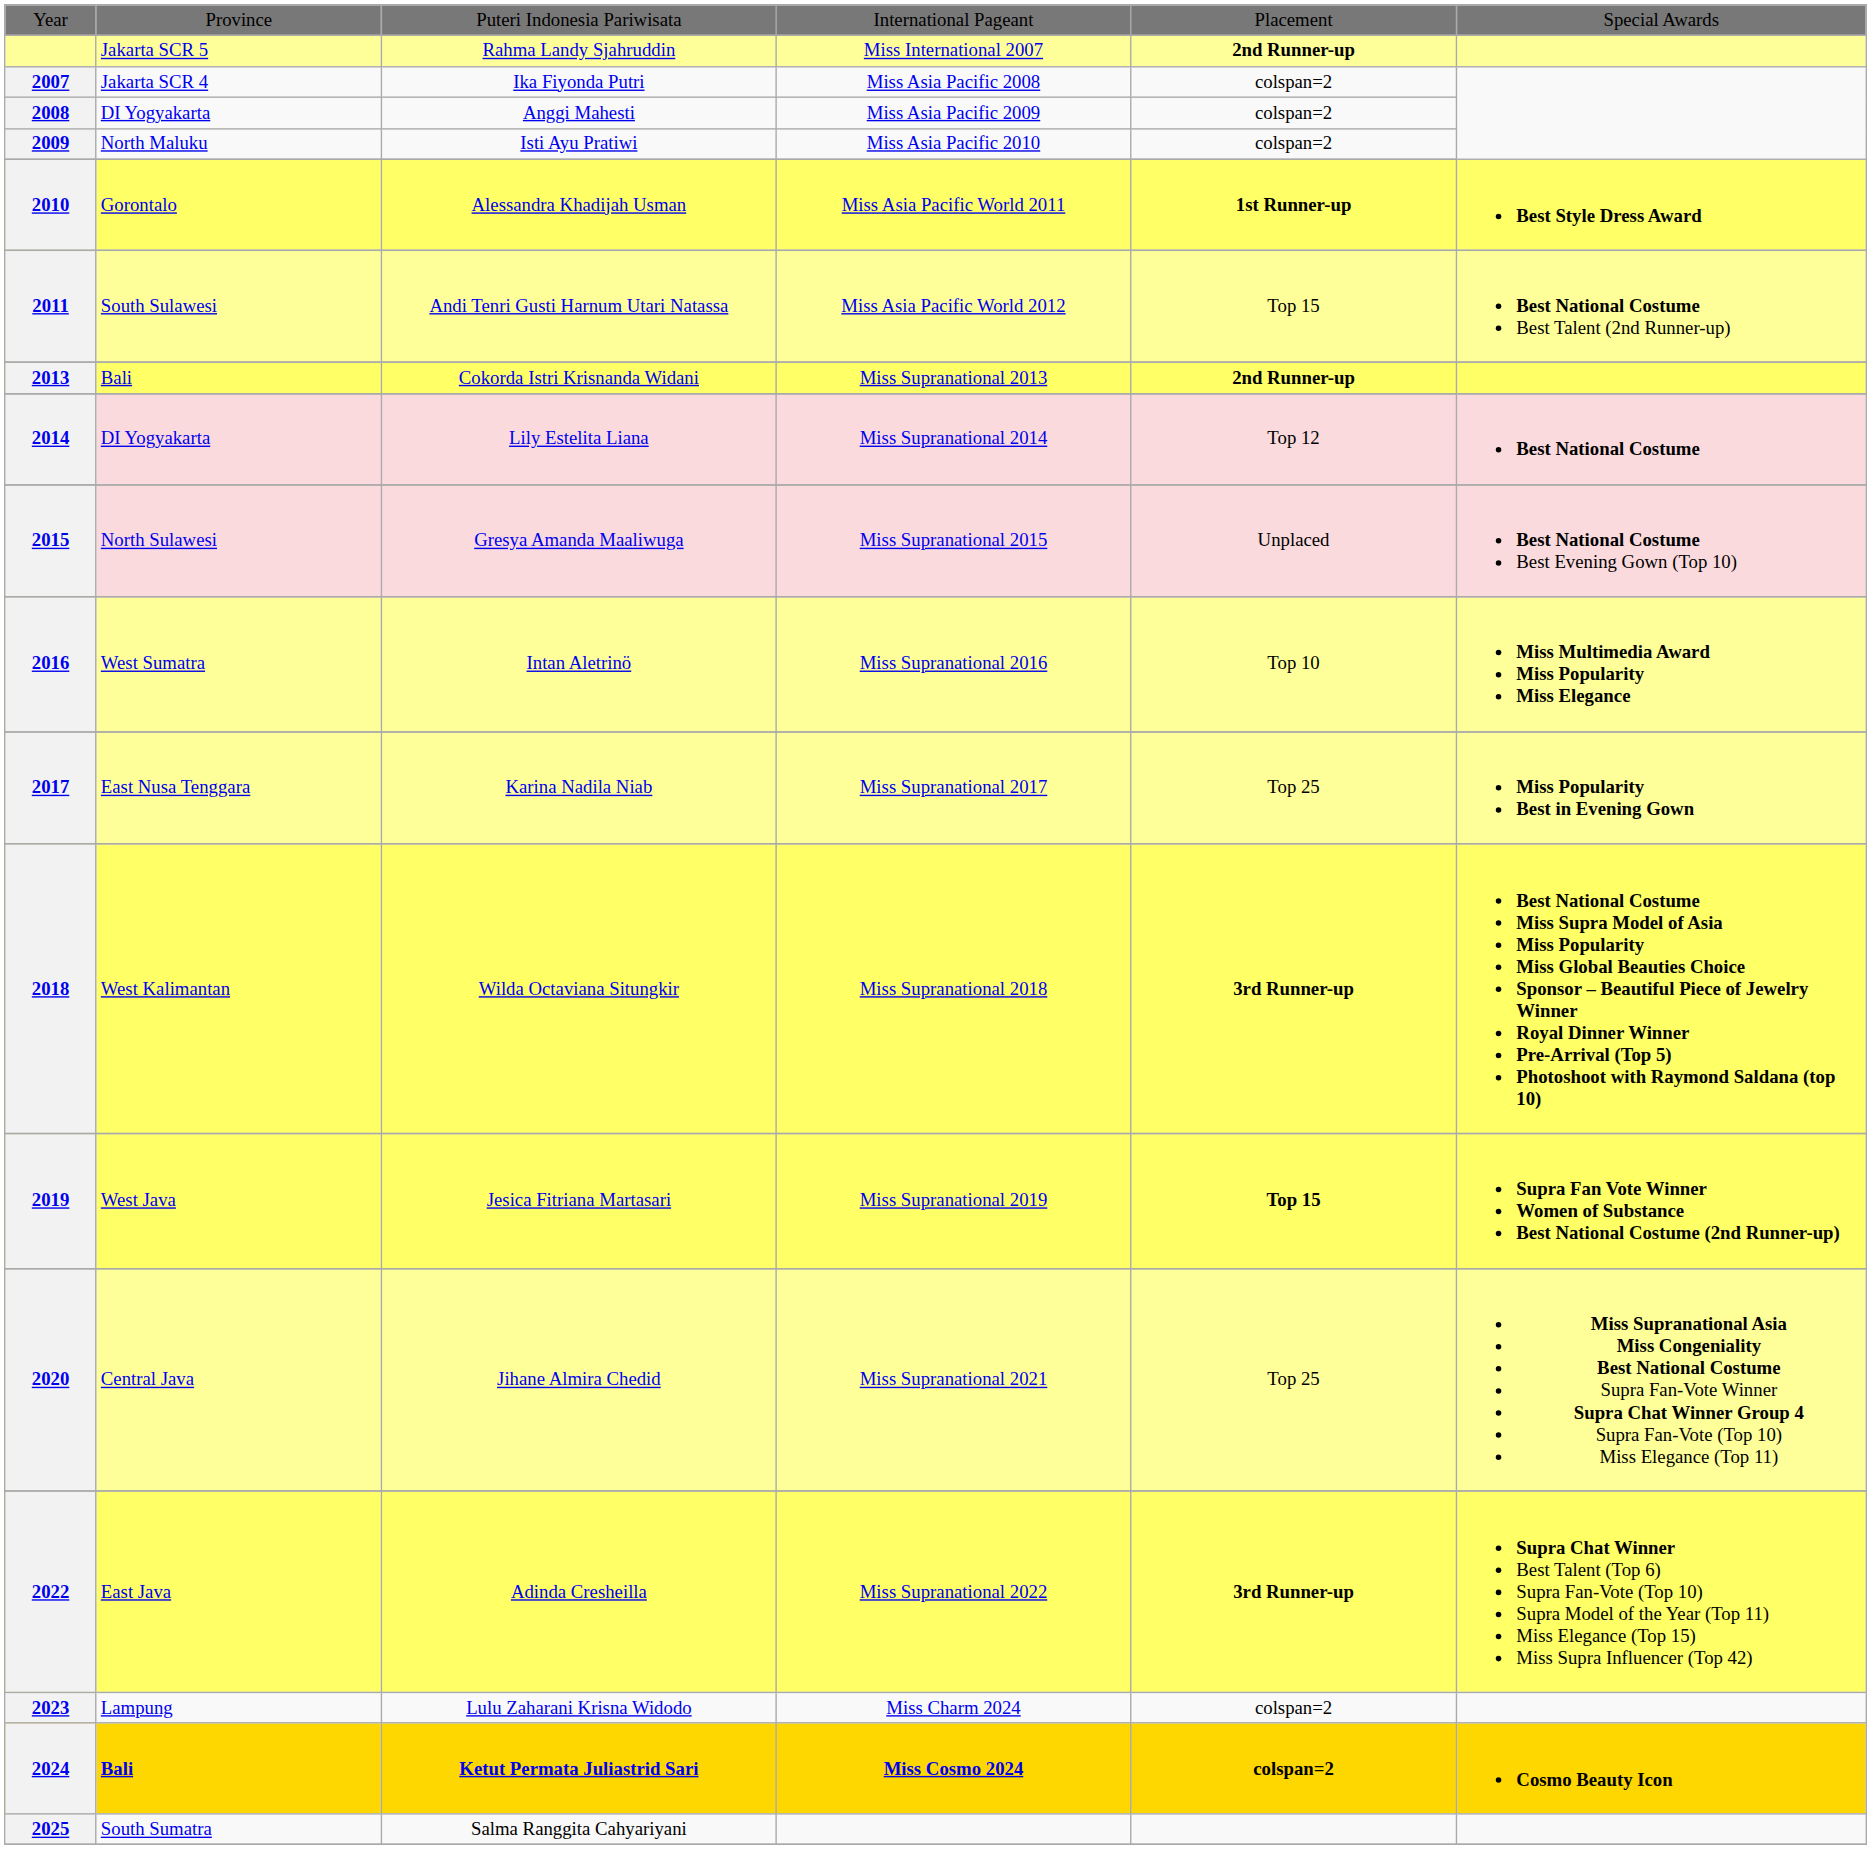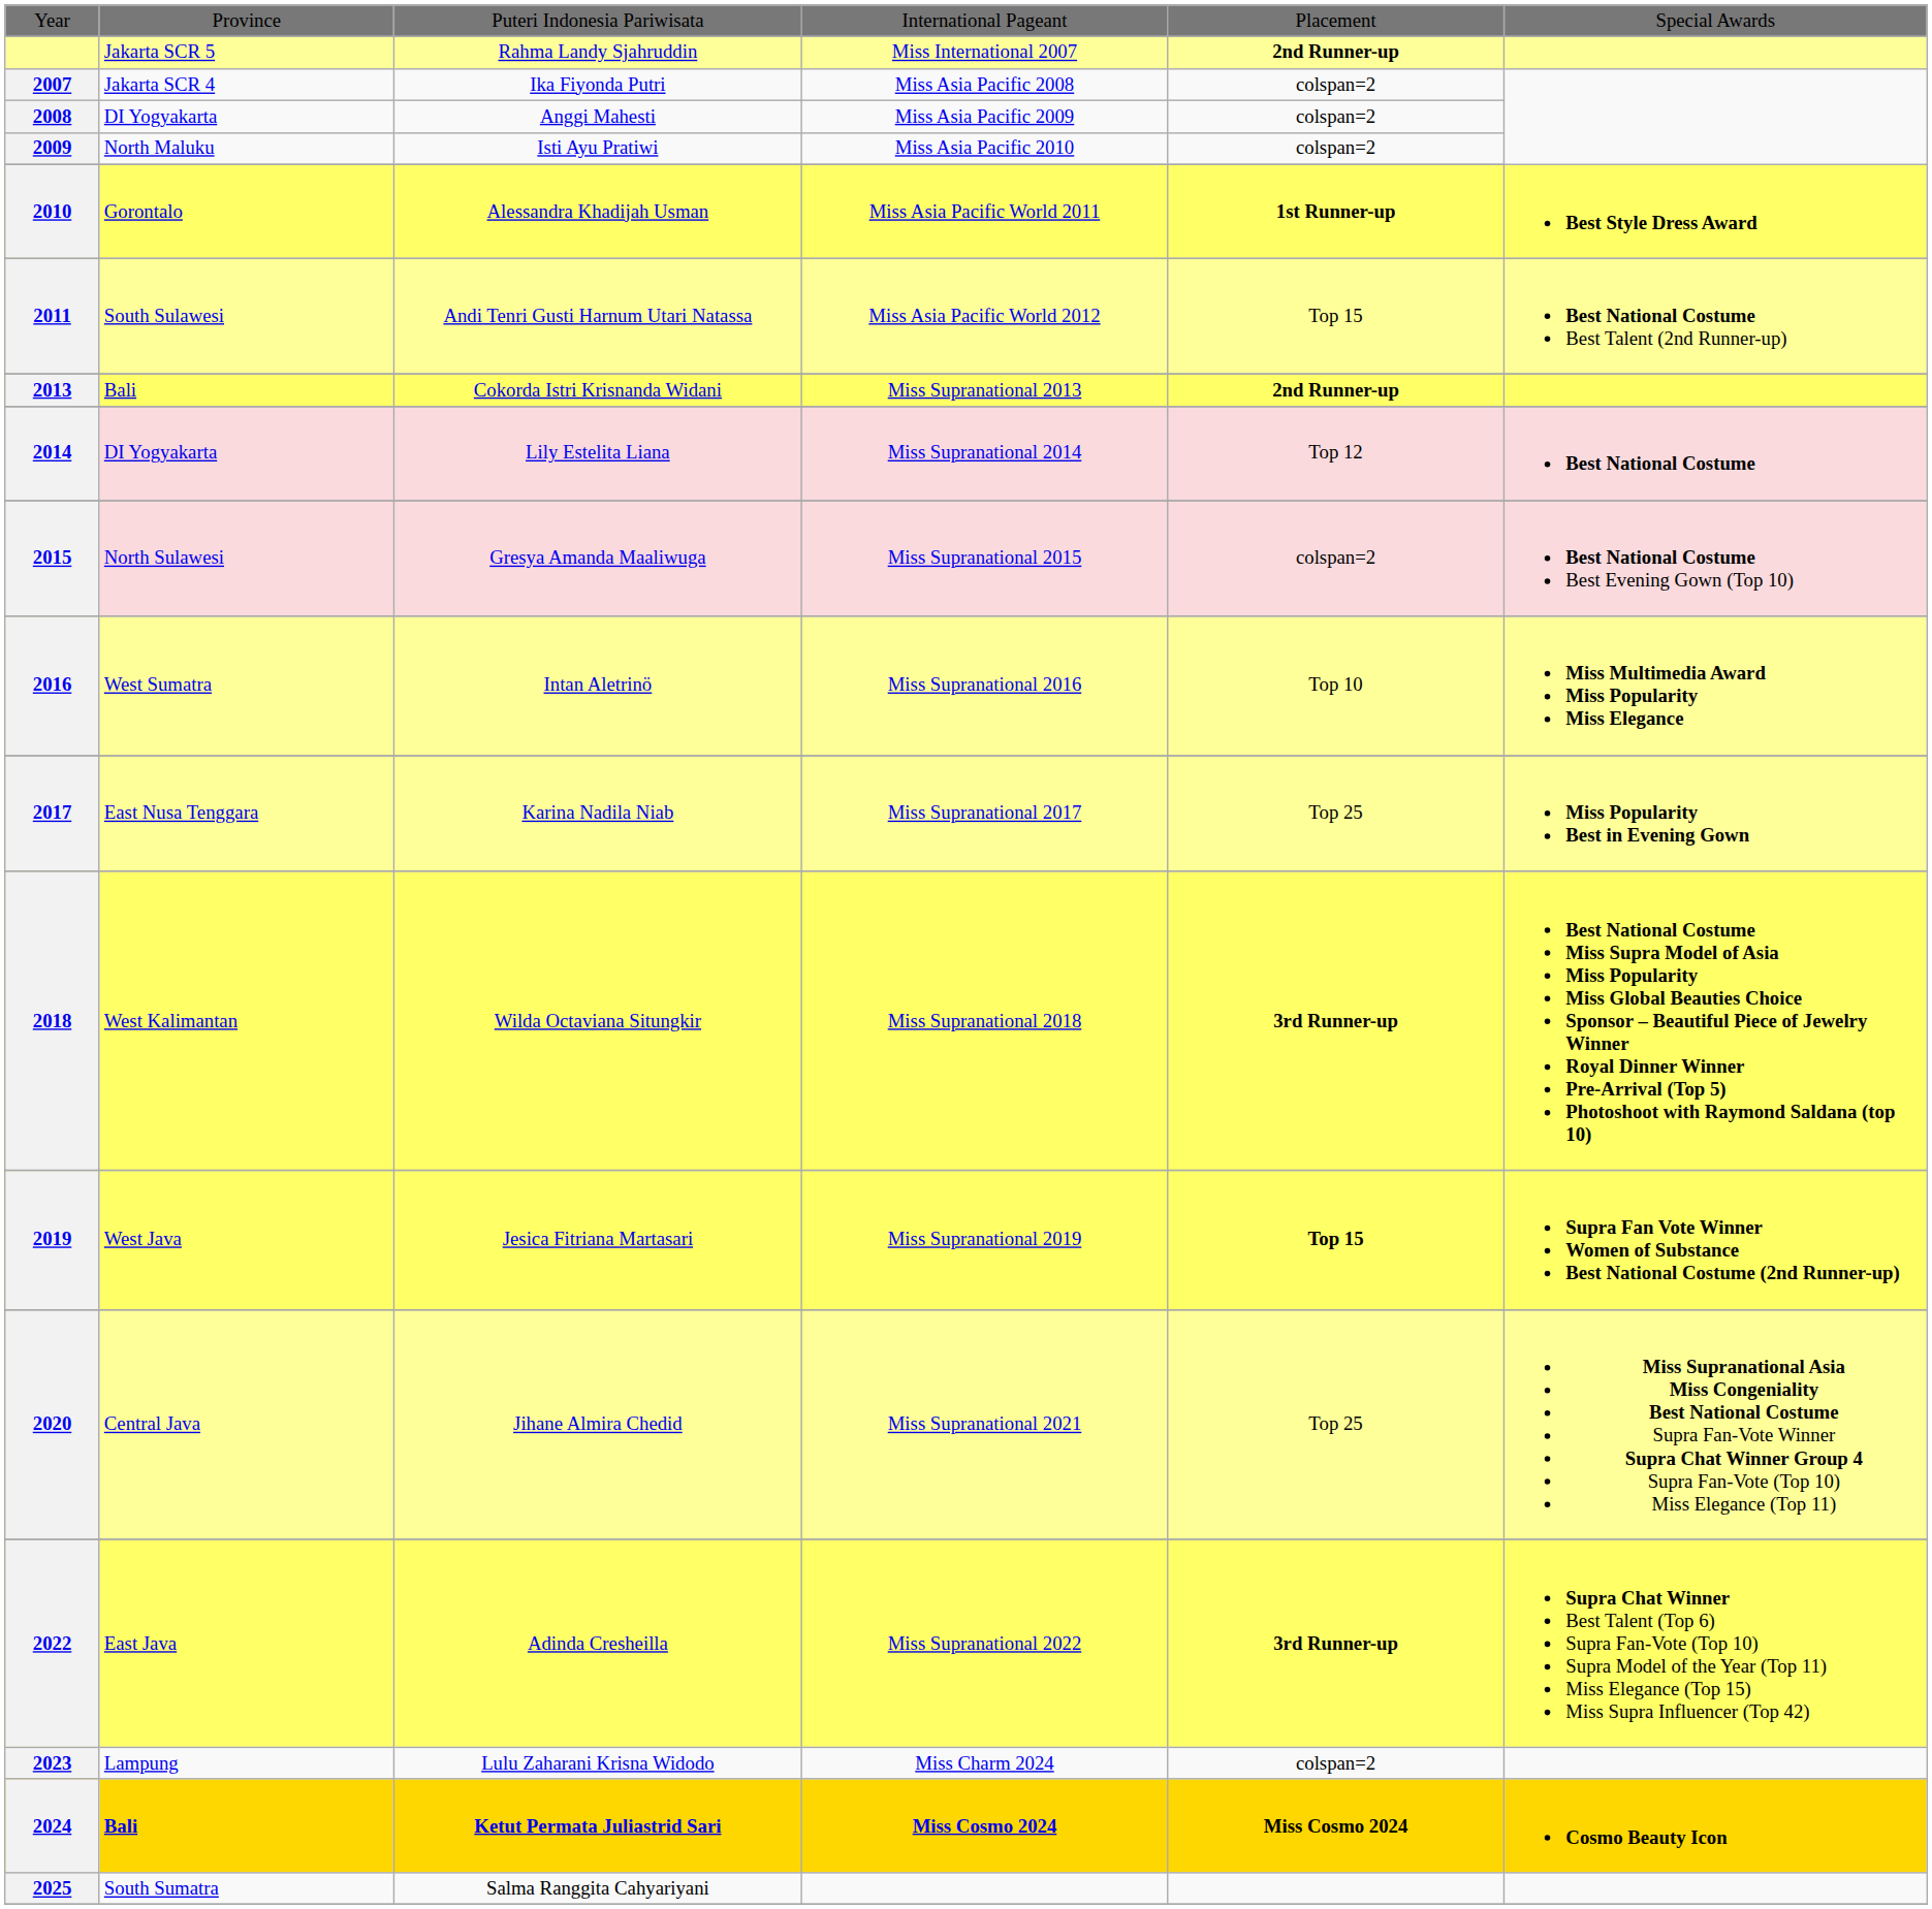Gresya Amanda Maaliwuga | column 5: Unplaced -> colspan=2
Ketut Permata Juliastrid Sari | column 5: colspan=2 -> Miss Cosmo 2024
